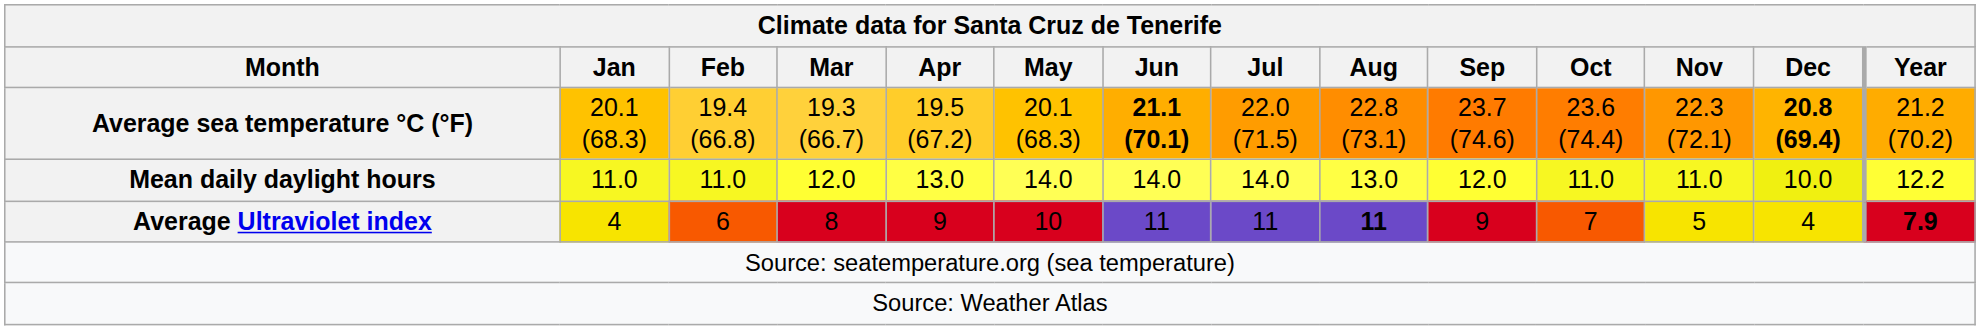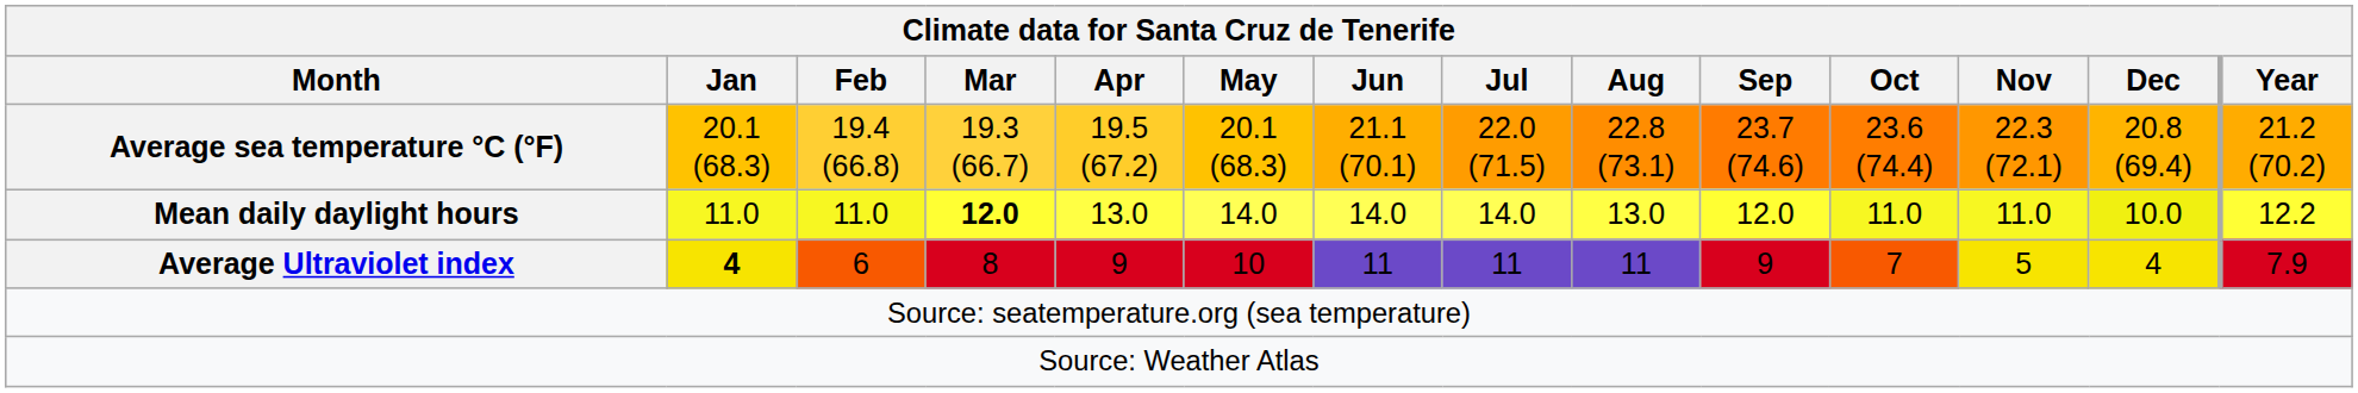row 3 | Jun: bold -> normal
row 3 | Dec: bold -> normal
row 4 | Mar: normal -> bold
row 5 | Jan: normal -> bold
row 5 | Aug: bold -> normal
row 5 | Year: bold -> normal
